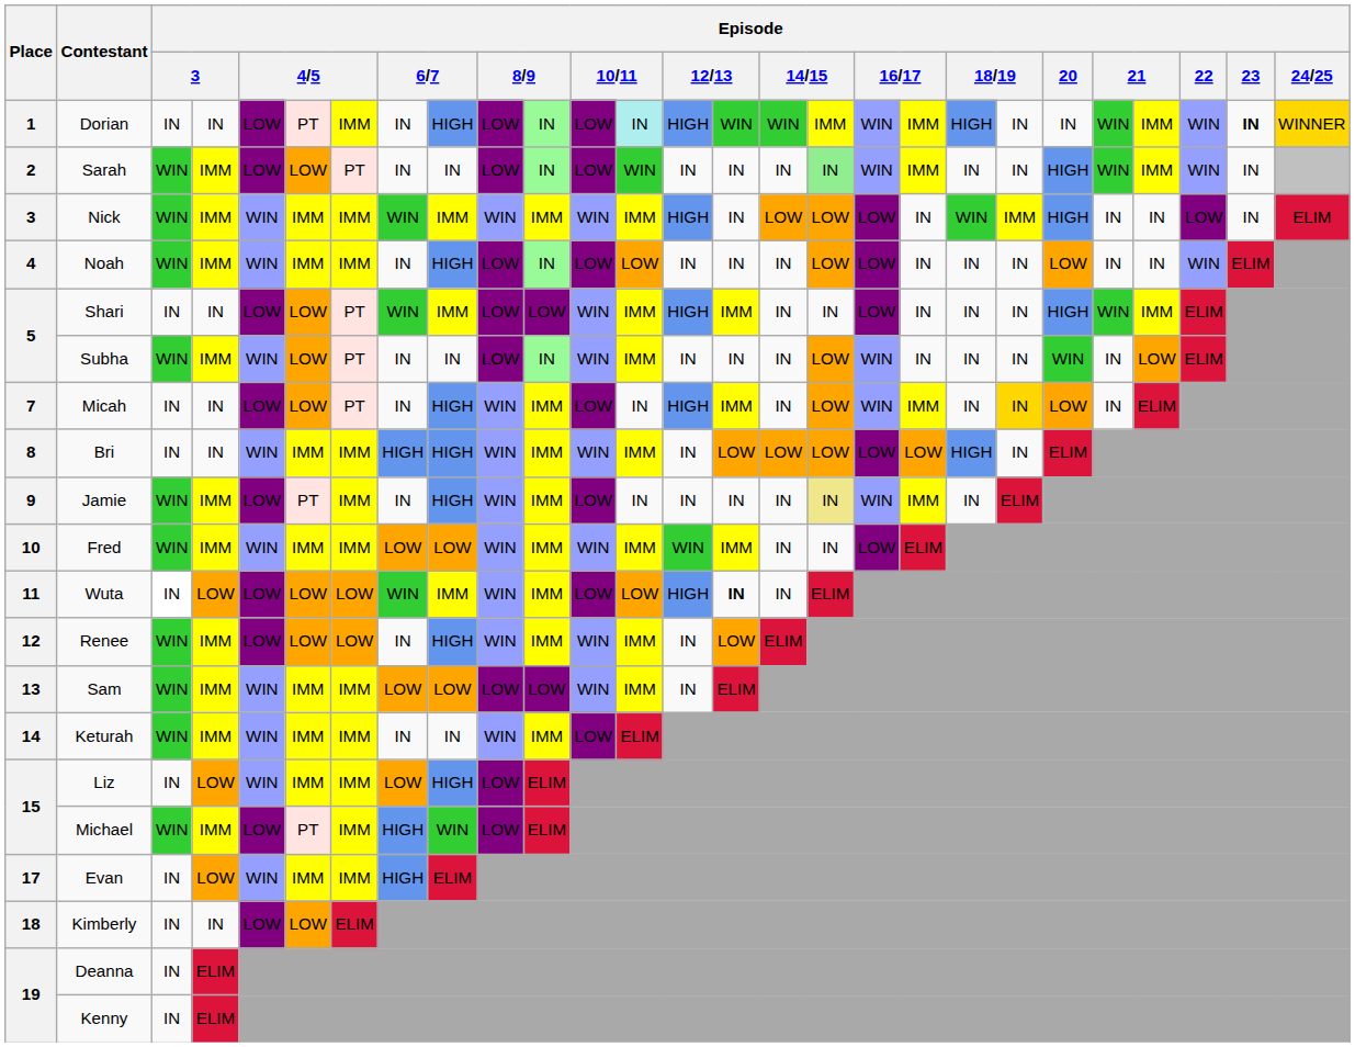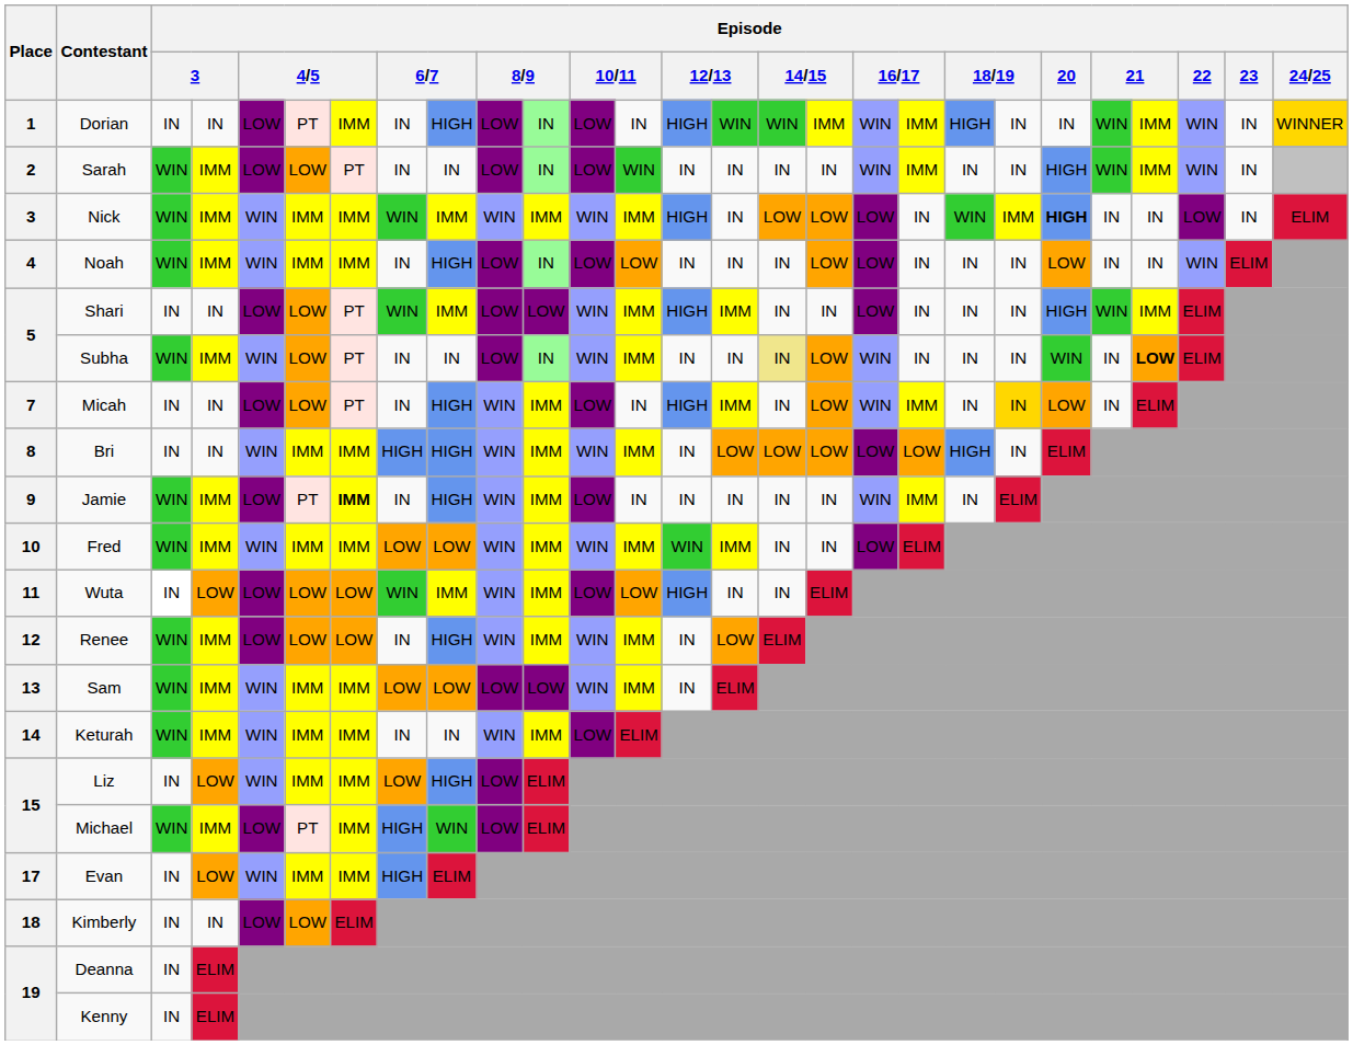Dorian | column 13: paleturquoise background -> no background
Dorian | Episode / 23: bold -> normal
Sarah | column 17: lightgreen background -> no background
Nick | Episode / 20: normal -> bold
Subha | column 16: no background -> khaki background
Subha | column 24: normal -> bold
Jamie | column 7: normal -> bold
Jamie | column 17: khaki background -> no background
Wuta | column 15: bold -> normal
